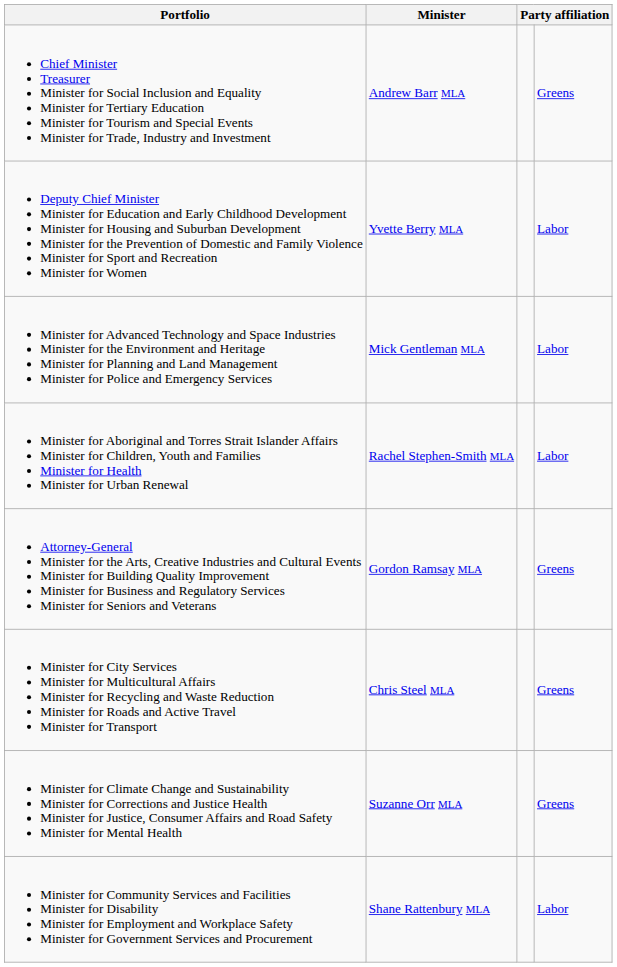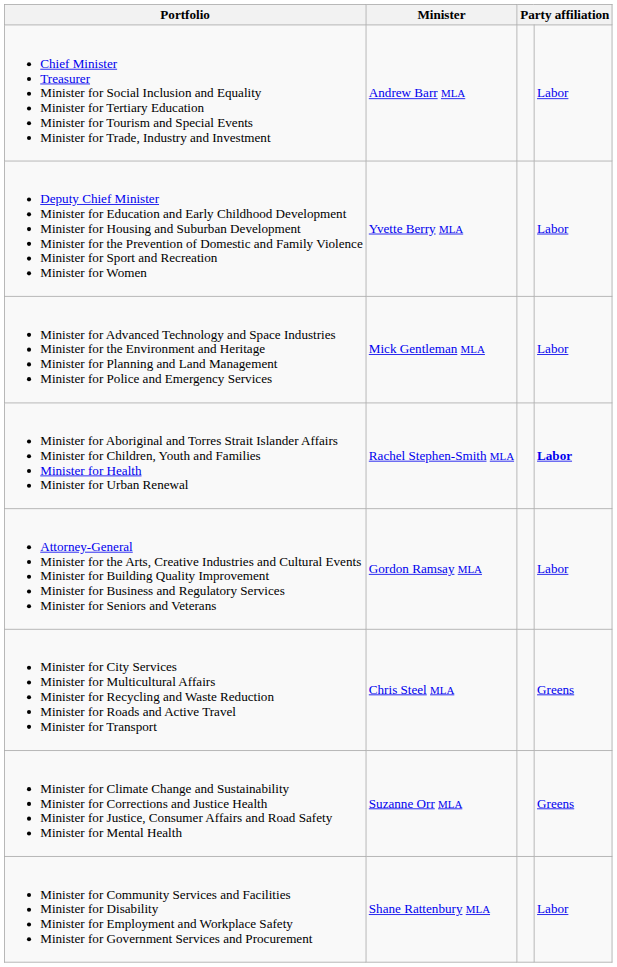row 2 | column 4: Greens -> Labor
row 5 | column 4: normal -> bold
row 6 | column 4: Greens -> Labor
